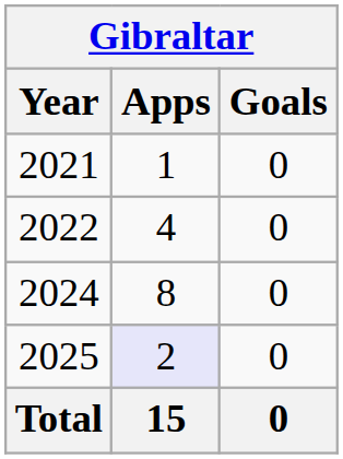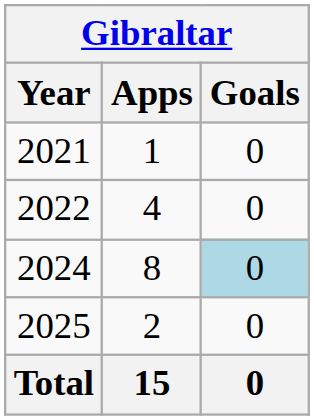2024 | Goals: no background -> lightblue background
2025 | Apps: lavender background -> no background
